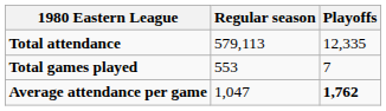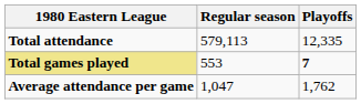row 3 | 1980 Eastern League: no background -> khaki background
row 3 | Playoffs: normal -> bold
row 4 | Playoffs: bold -> normal
